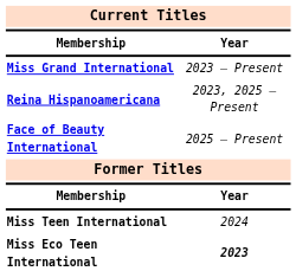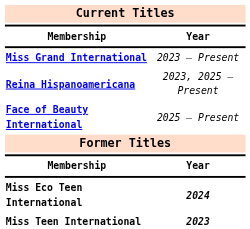row 8 | column 1: Miss Teen International -> Miss Eco Teen International
row 8 | column 2: normal -> bold
row 9 | column 1: Miss Eco Teen International -> Miss Teen International
